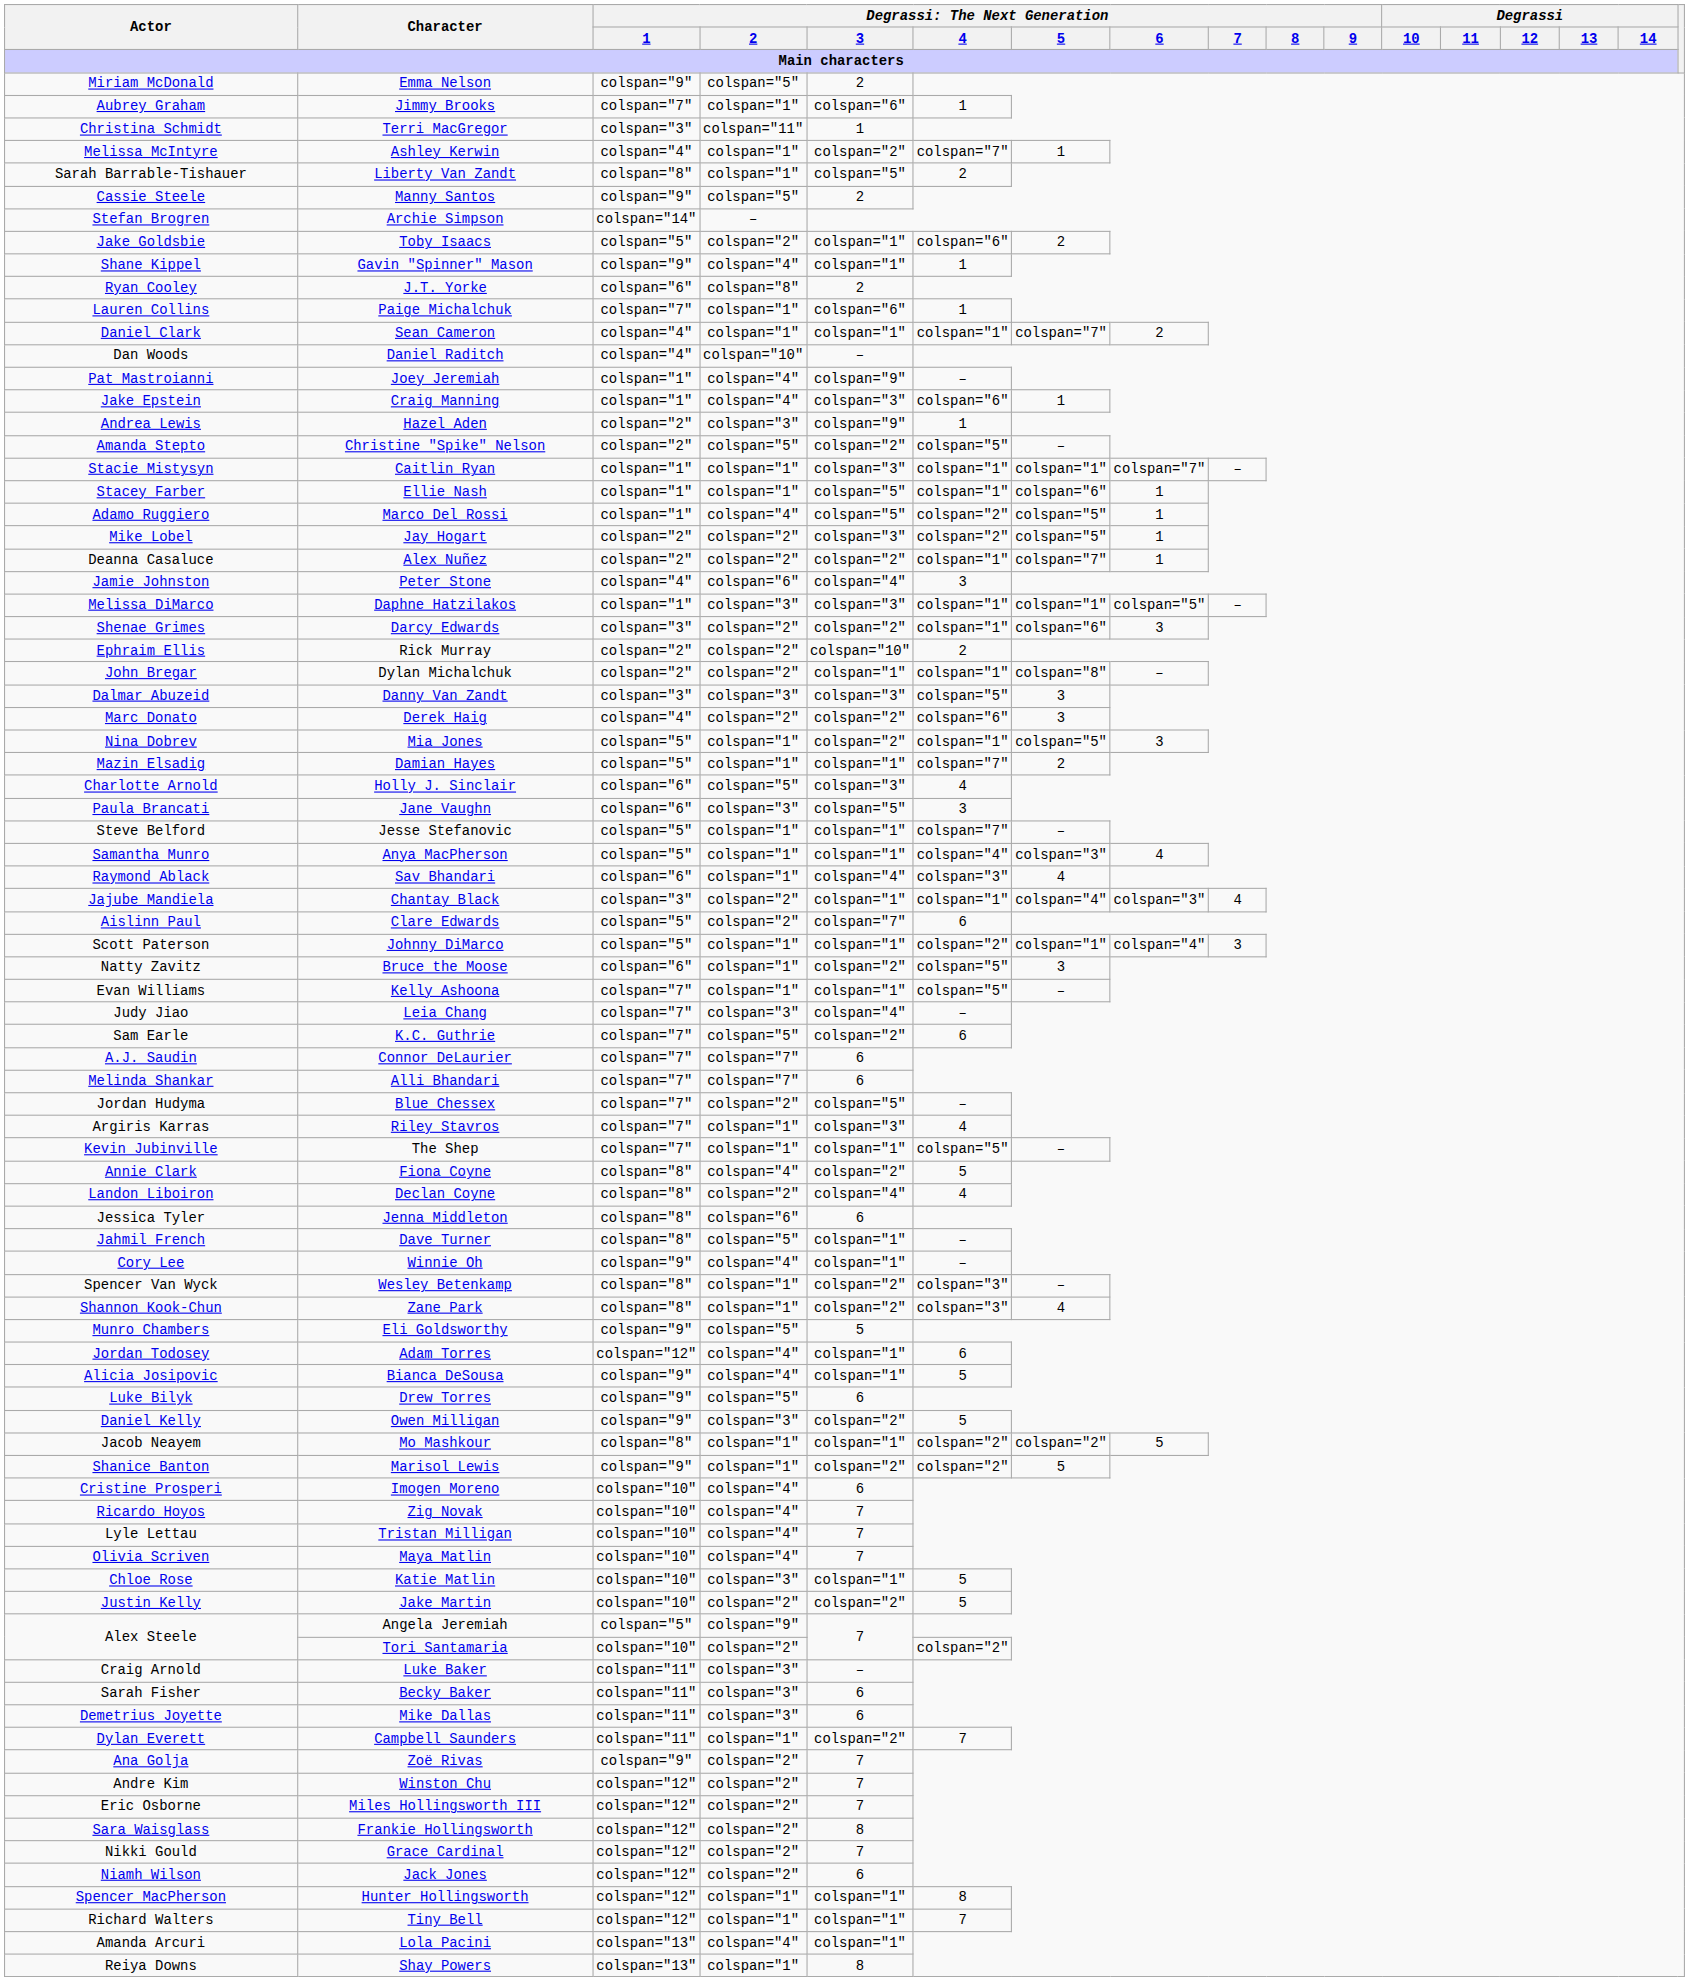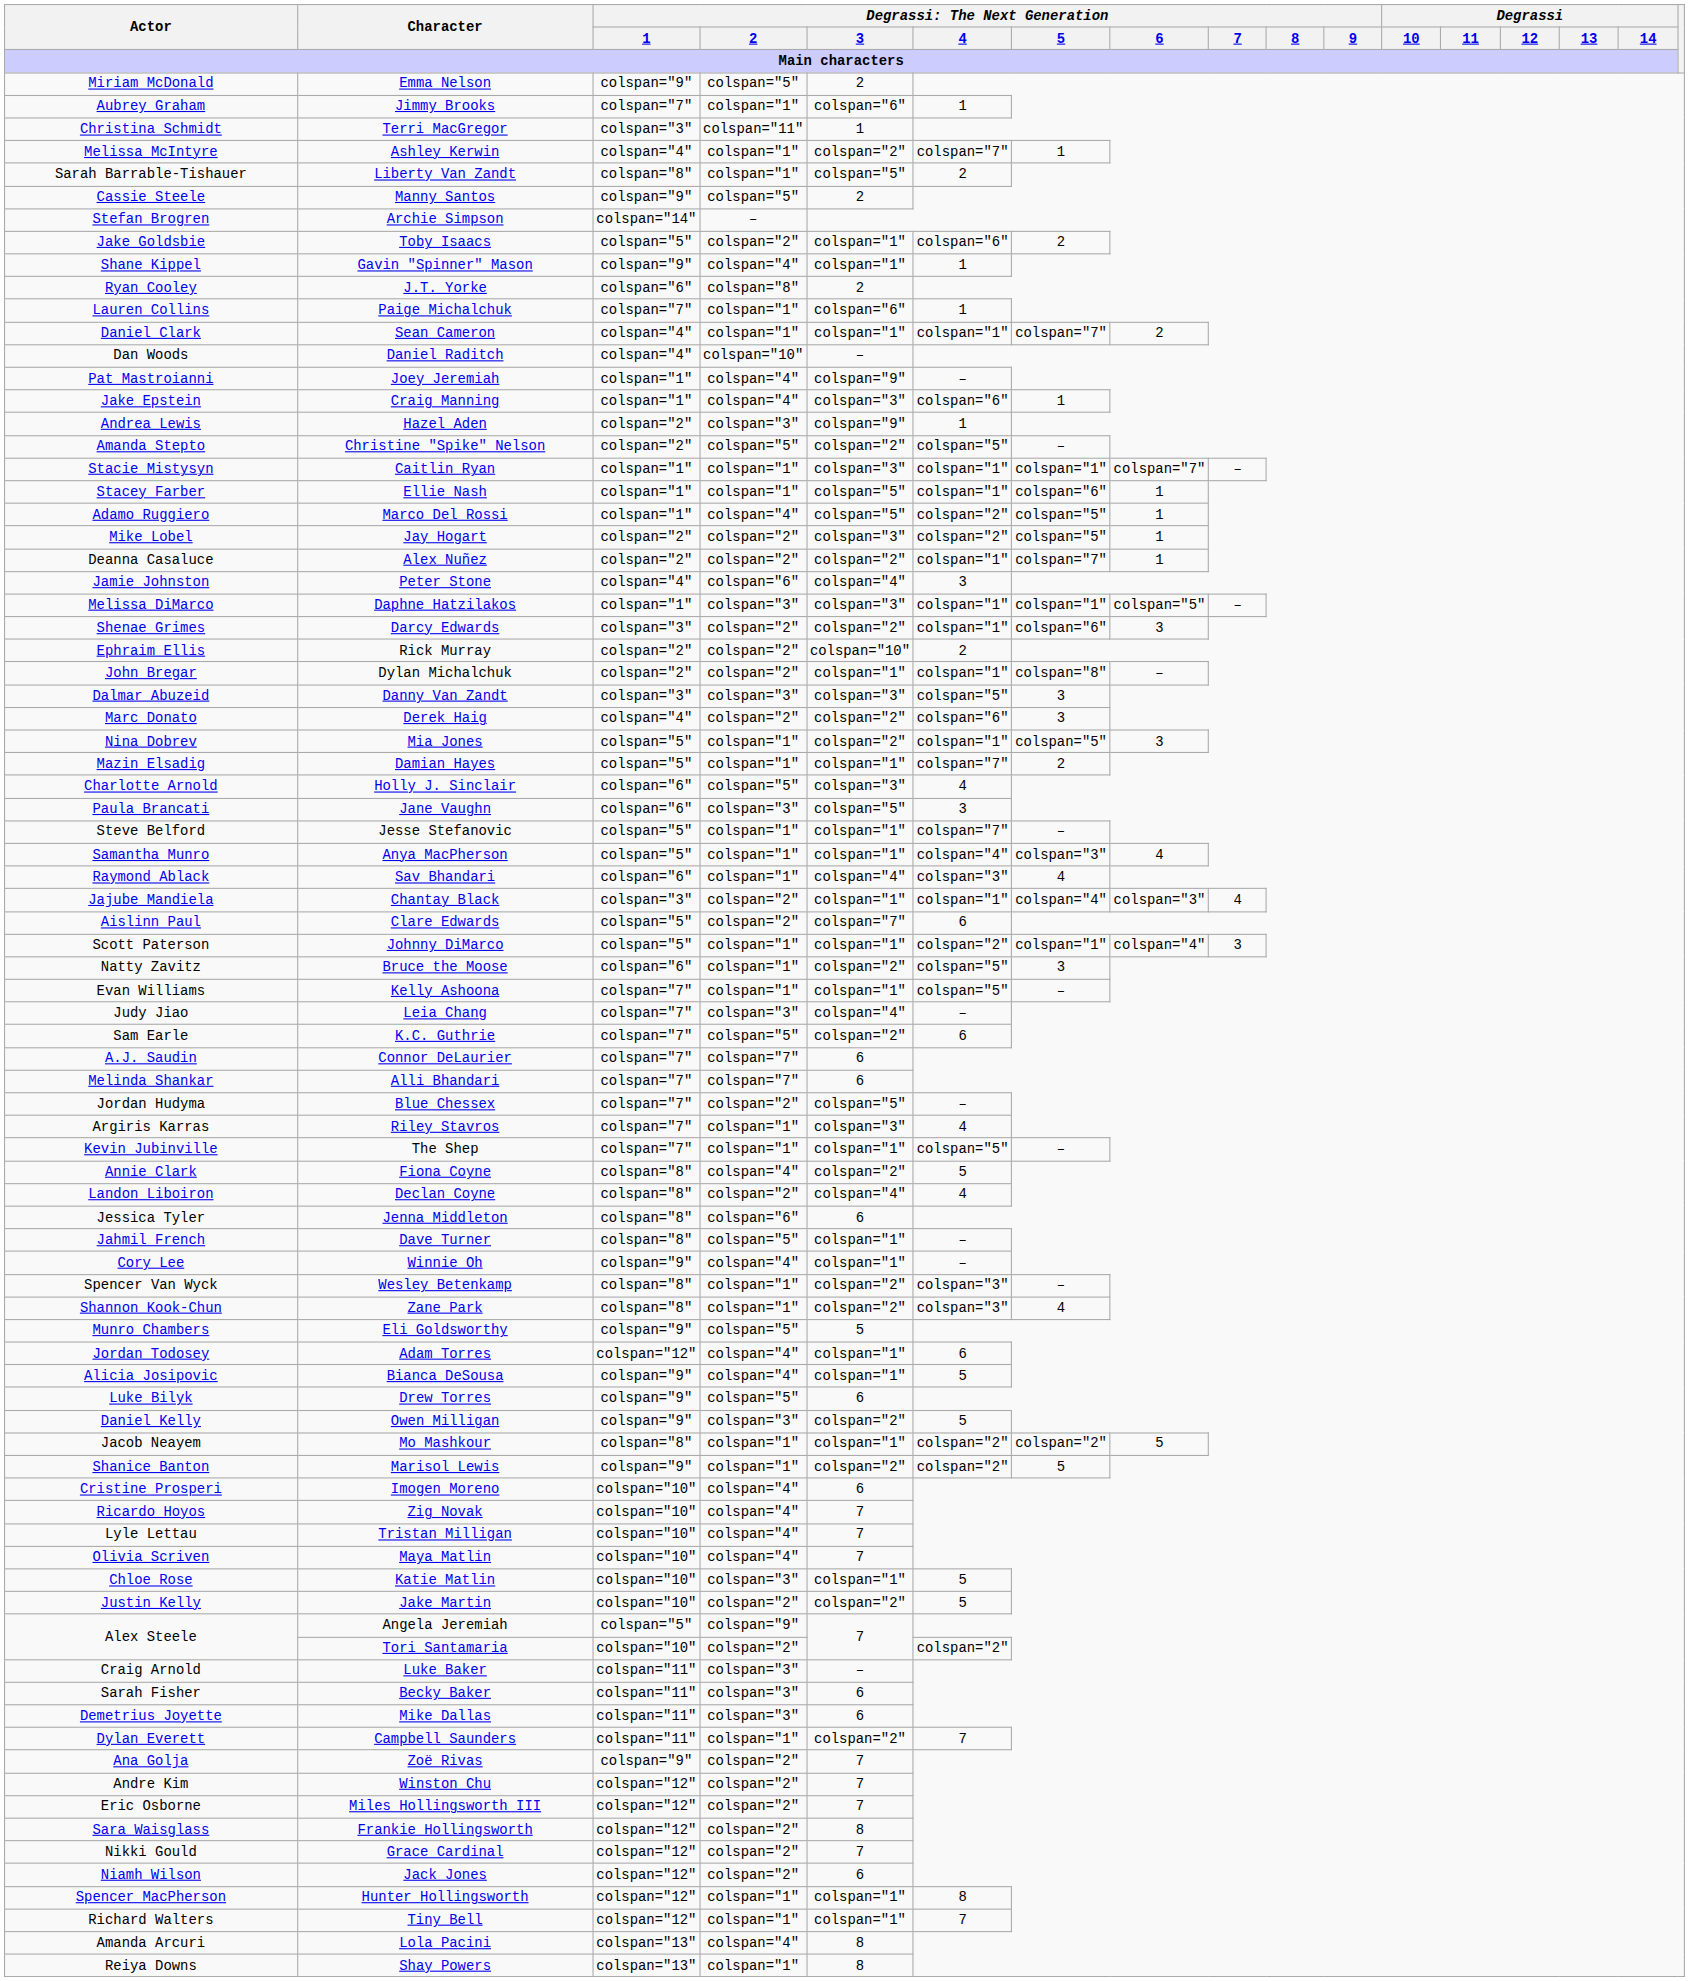Lola Pacini | column 5: colspan="1" -> 8
